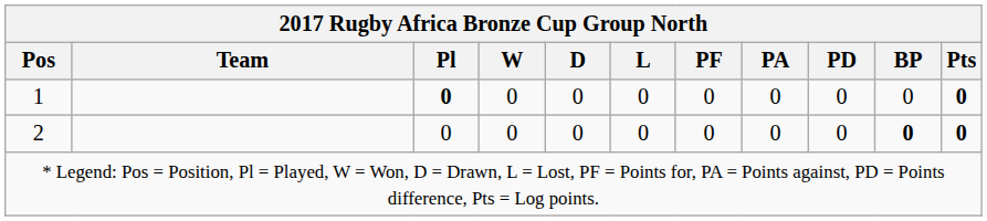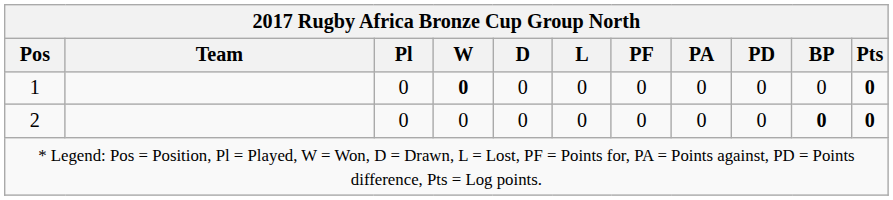1 | Pl: bold -> normal
1 | W: normal -> bold
